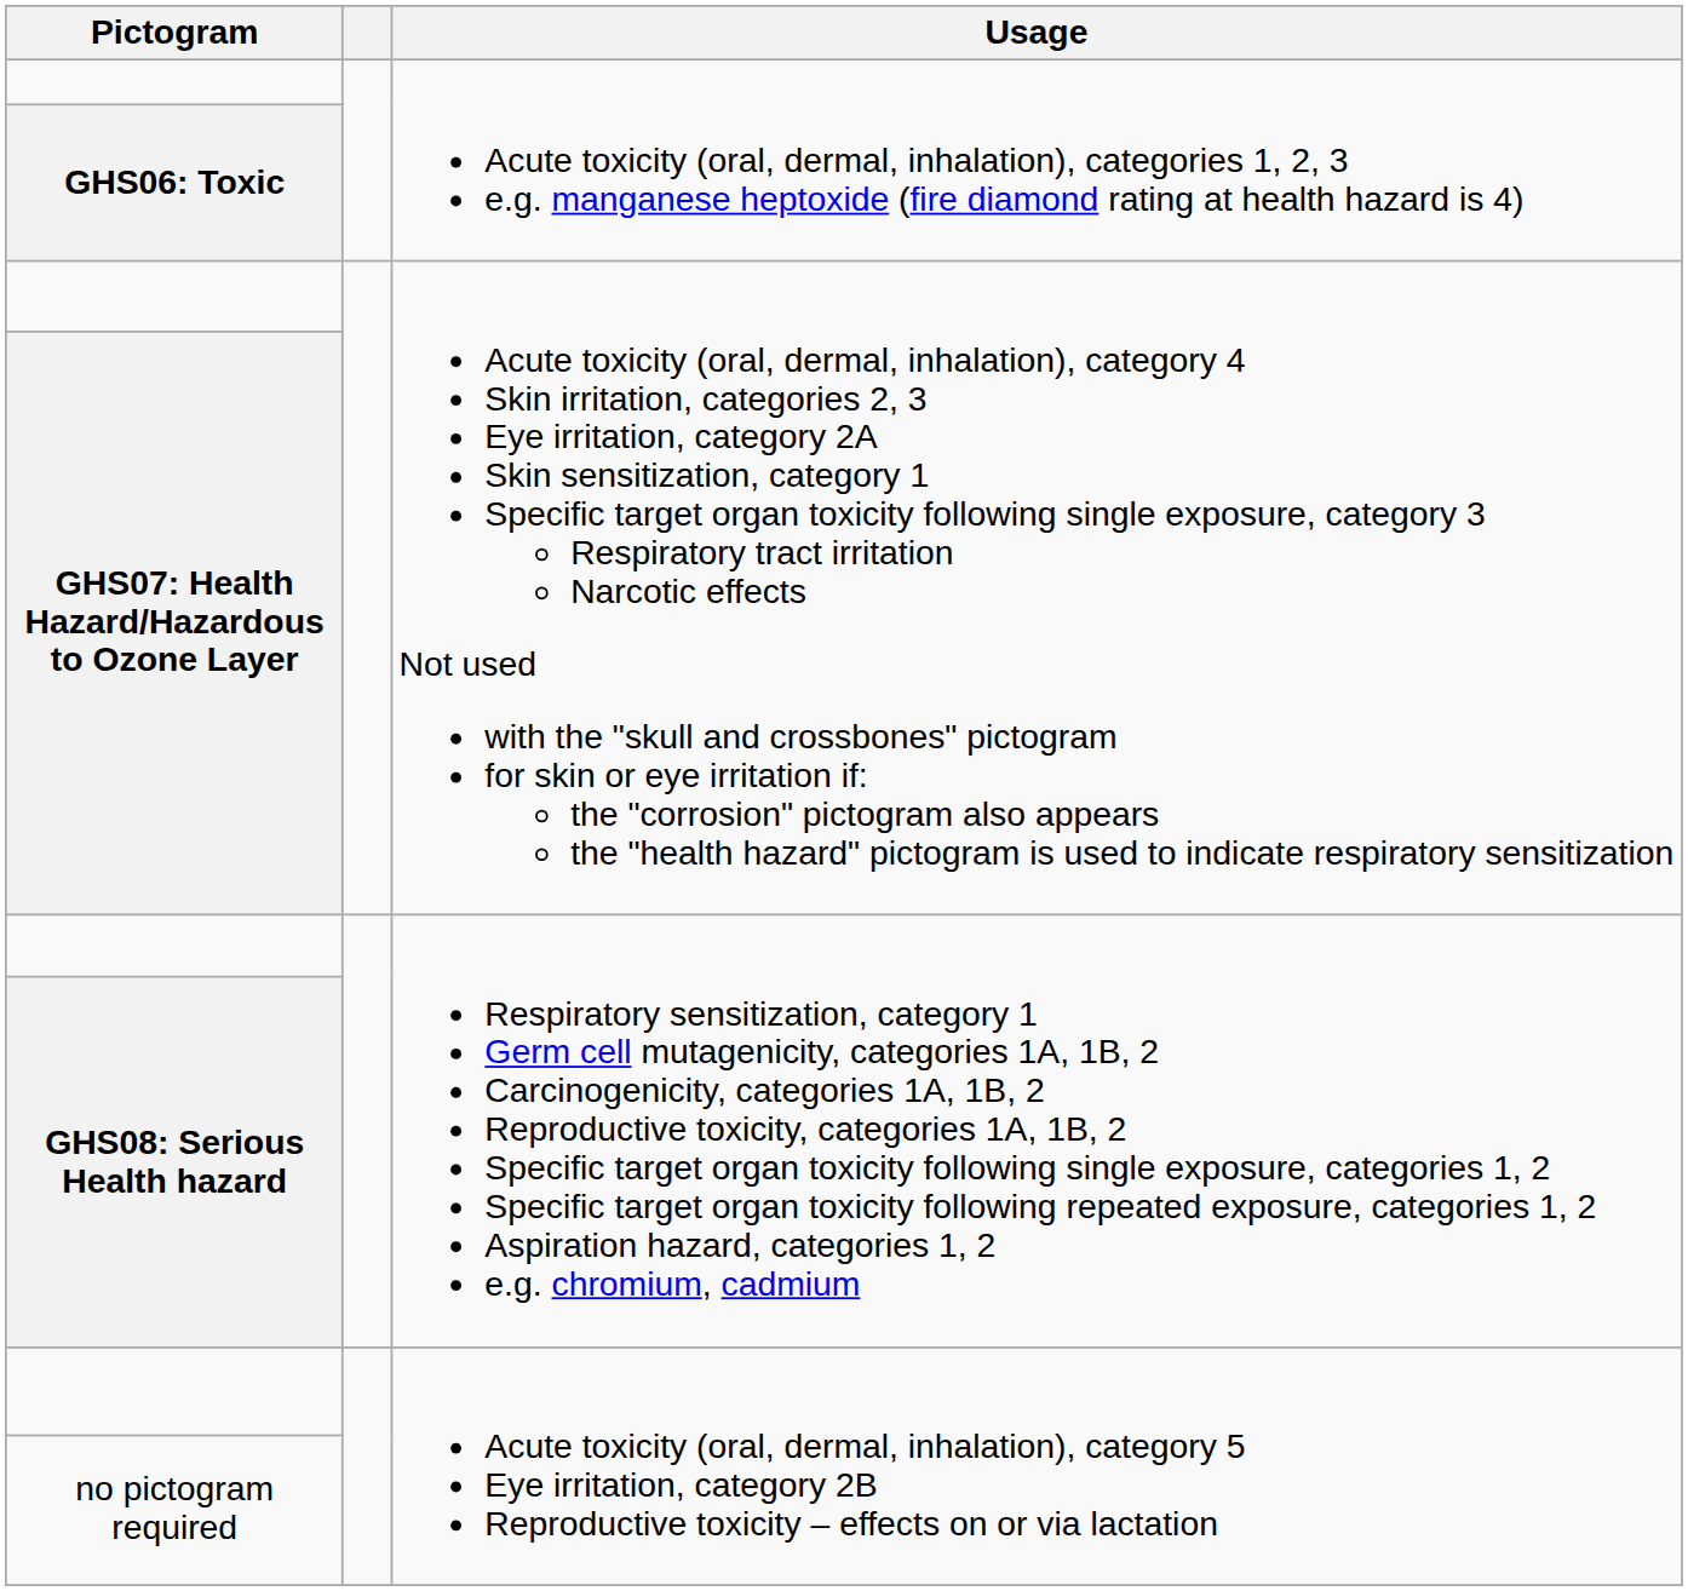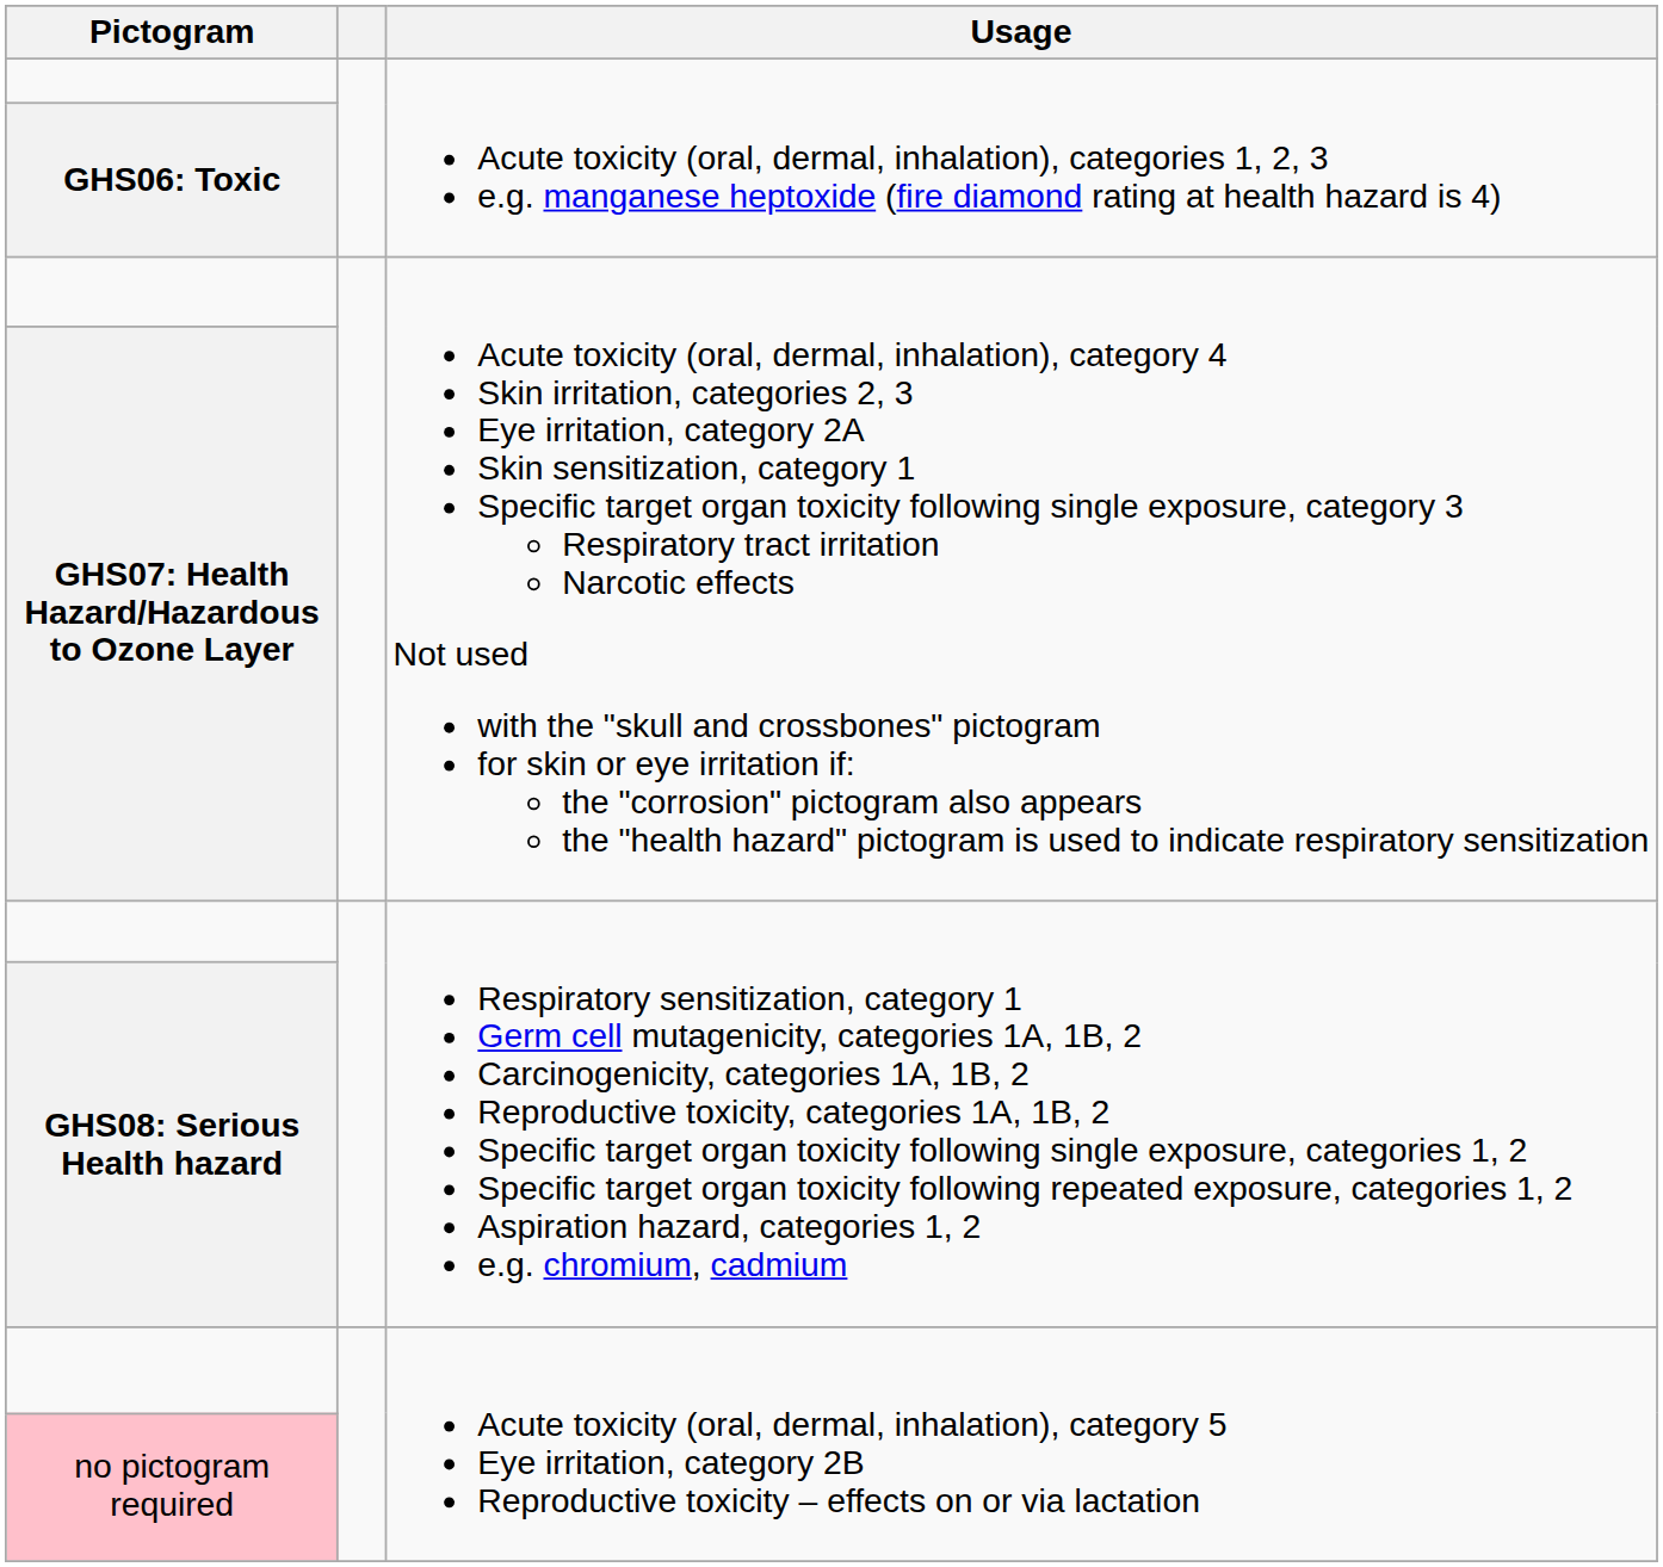row 9 | Pictogram: no background -> pink background
